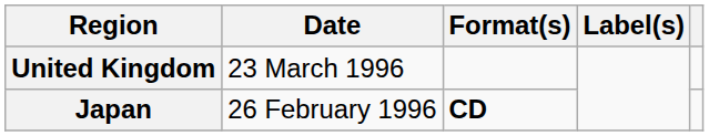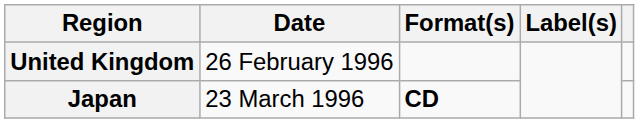United Kingdom | Date: 23 March 1996 -> 26 February 1996
Japan | Date: 26 February 1996 -> 23 March 1996
